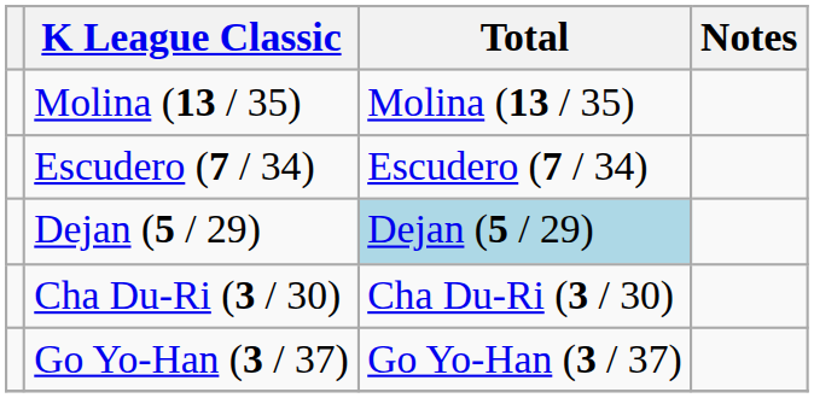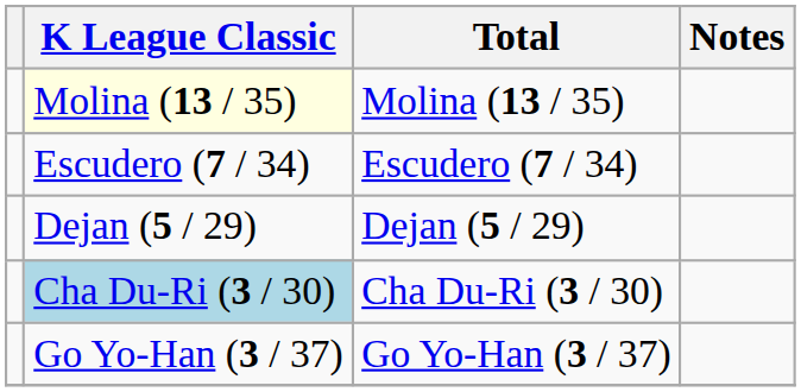row 2 | K League Classic: no background -> lightyellow background
row 4 | Total: lightblue background -> no background
row 5 | K League Classic: no background -> lightblue background
